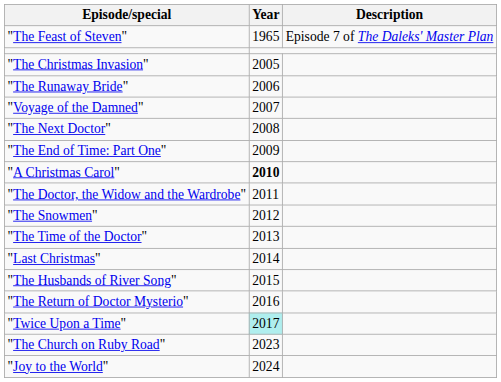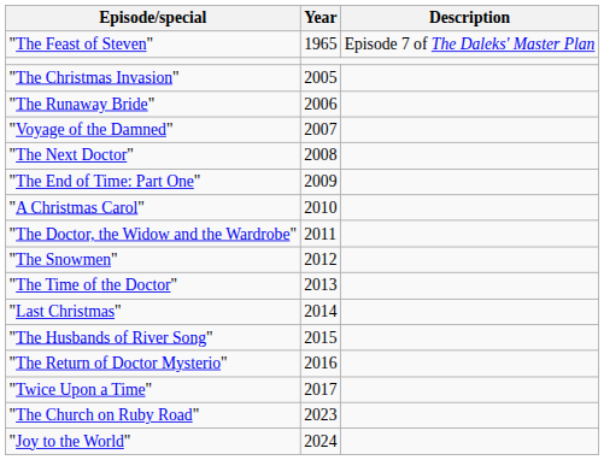"A Christmas Carol" | Year: bold -> normal
"Twice Upon a Time" | Year: paleturquoise background -> no background
